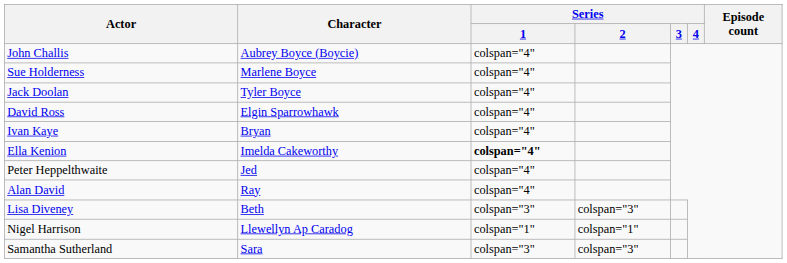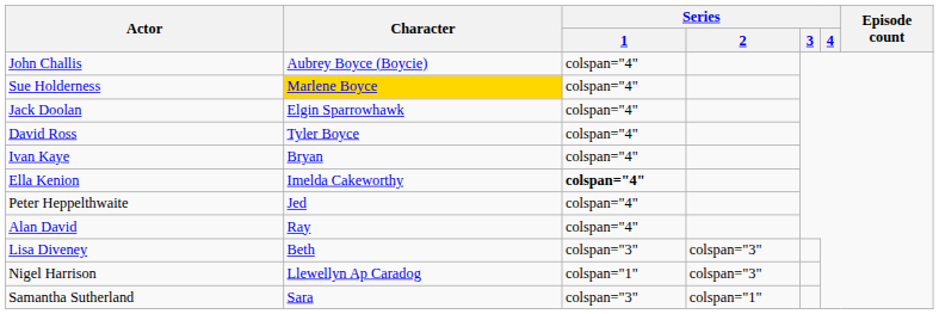Sue Holderness | Character: no background -> gold background
Jack Doolan | Character: Tyler Boyce -> Elgin Sparrowhawk
David Ross | Character: Elgin Sparrowhawk -> Tyler Boyce
Nigel Harrison | Series / 2: colspan="1" -> colspan="3"
Samantha Sutherland | Series / 2: colspan="3" -> colspan="1"
